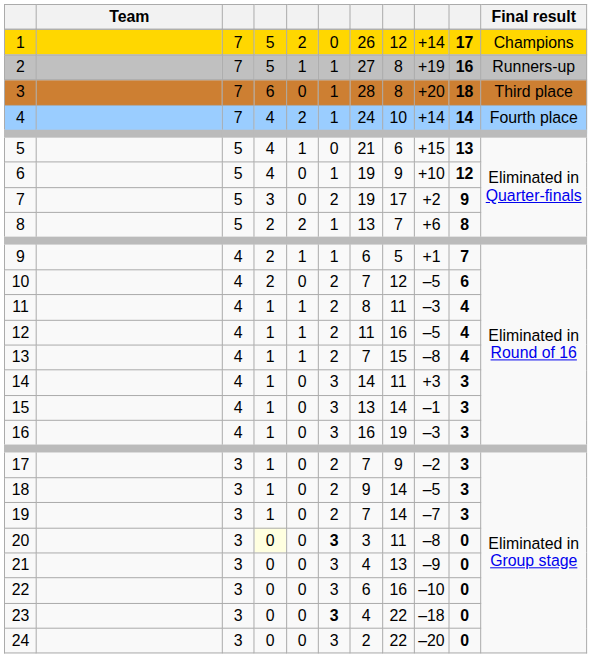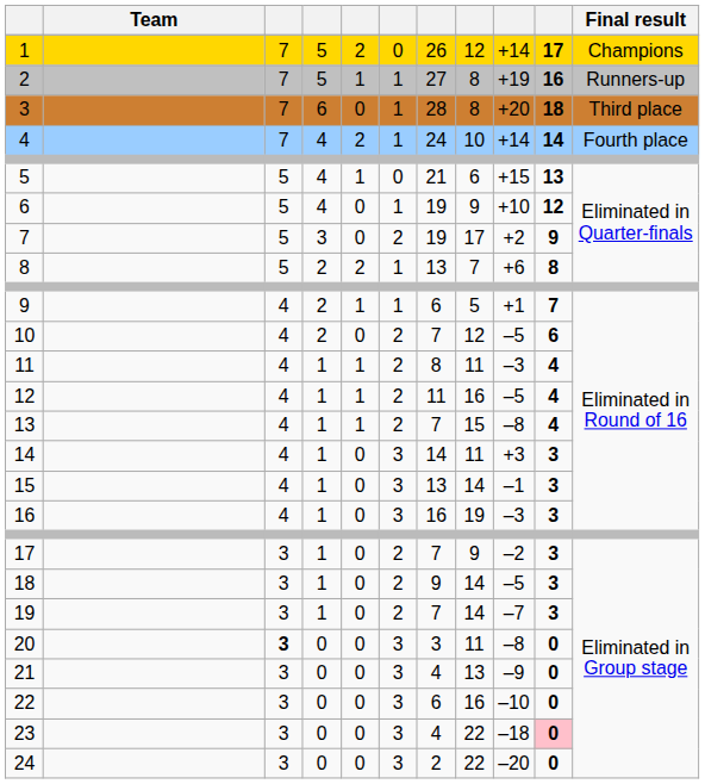20 | column 3: normal -> bold
20 | column 4: lightyellow background -> no background
20 | column 6: bold -> normal
23 | column 6: bold -> normal
23 | column 10: no background -> pink background
